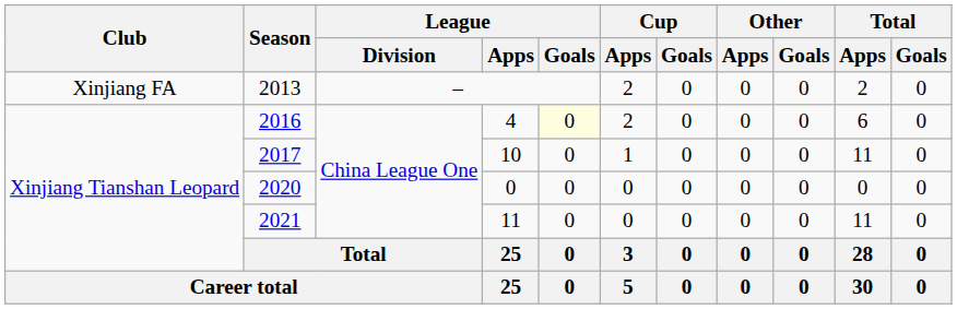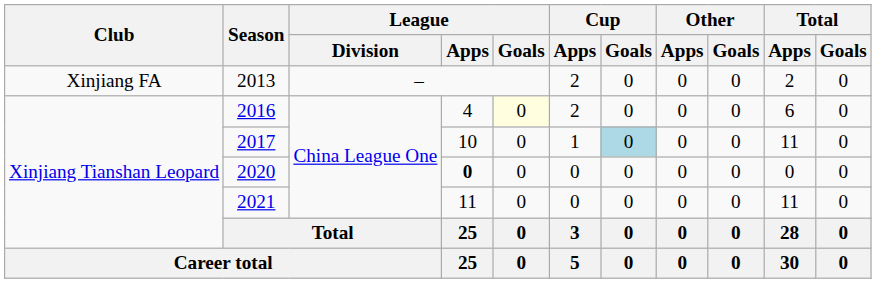2017 | Cup / Goals: no background -> lightblue background
2020 | League / Apps: normal -> bold
